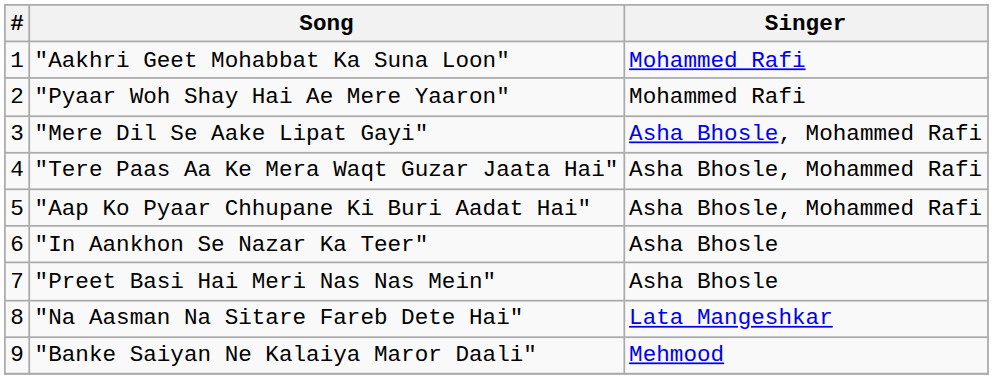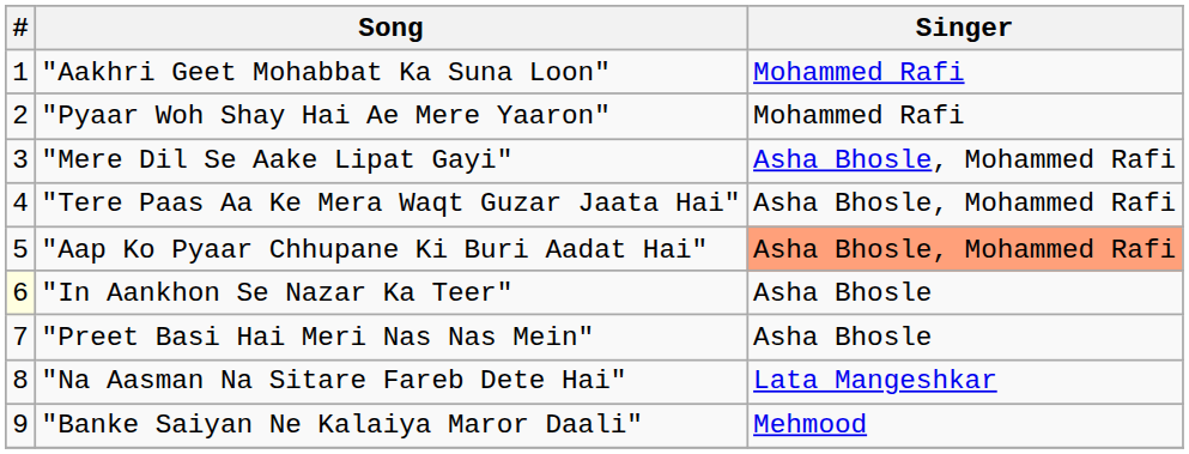"Aap Ko Pyaar Chhupane Ki Buri Aadat Hai" | Singer: no background -> lightsalmon background
"In Aankhon Se Nazar Ka Teer" | #: no background -> lightyellow background
